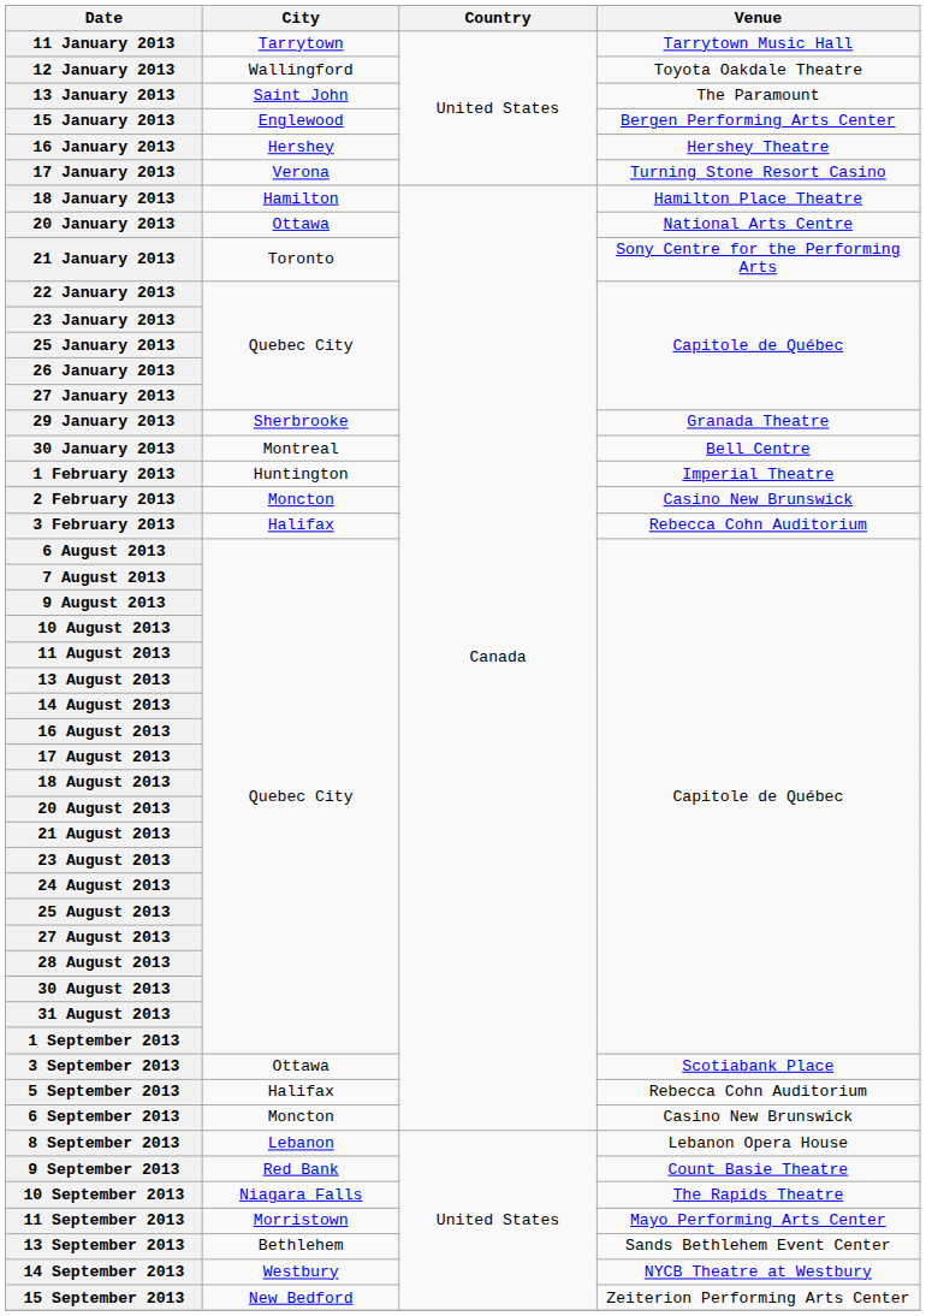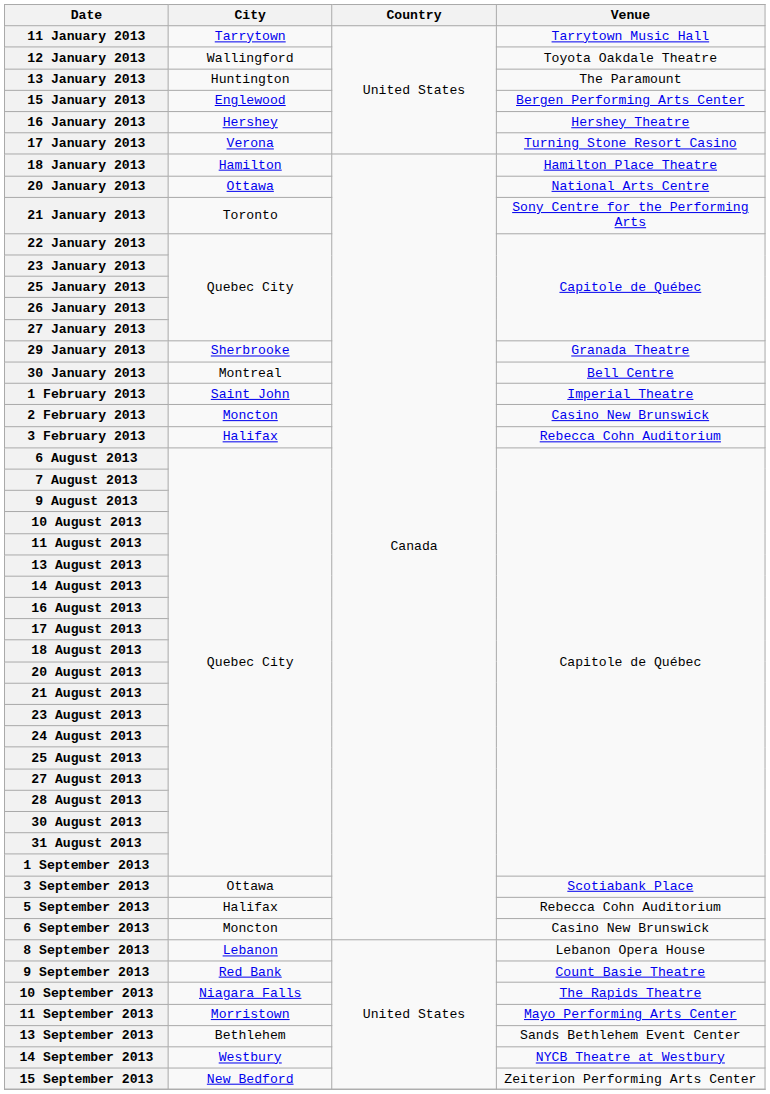13 January 2013 | City: Saint John -> Huntington
1 February 2013 | City: Huntington -> Saint John
